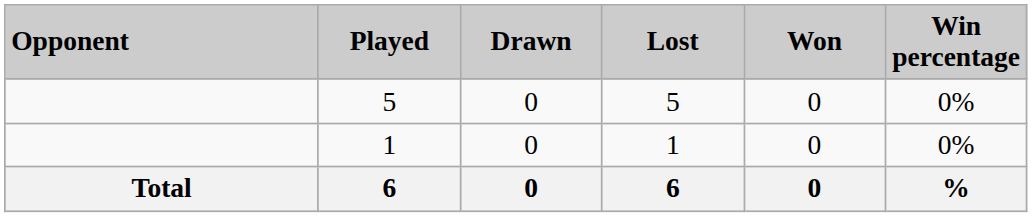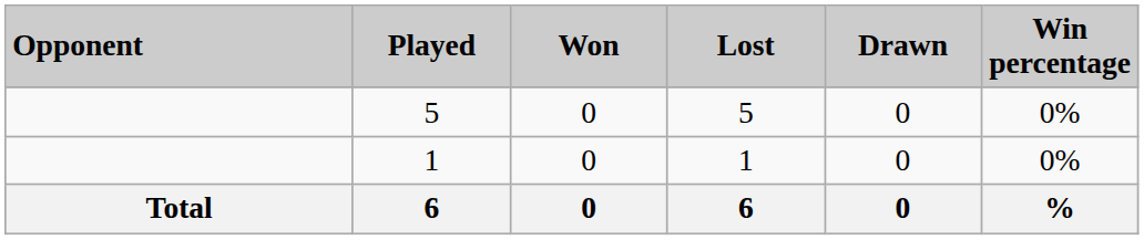columns swapped: Won <-> Drawn
